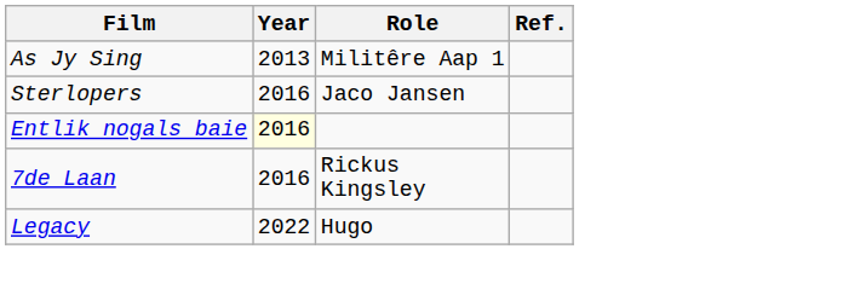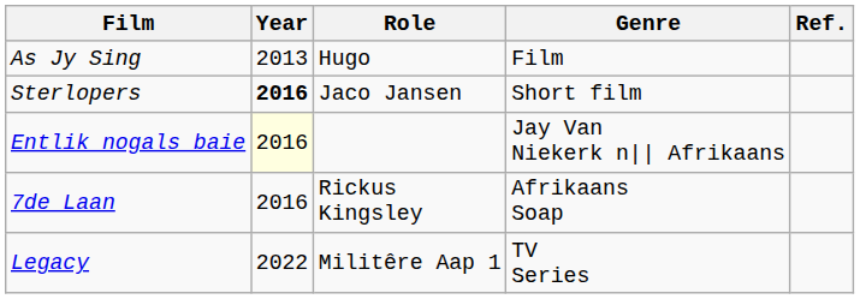+ column: Genre | Film | Short film | Jay Van Niekerk n|| Afrikaans | Afrikaans Soap | TV Series
As Jy Sing | Role: Militêre Aap 1 -> Hugo
Sterlopers | Year: normal -> bold
Legacy | Role: Hugo -> Militêre Aap 1
